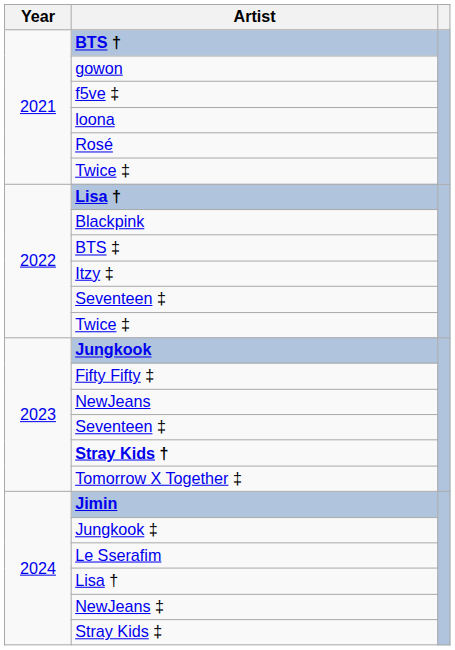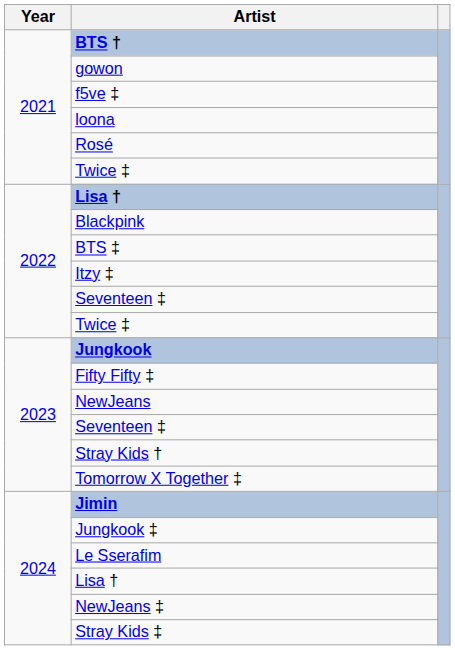Stray Kids † | Artist: bold -> normal
